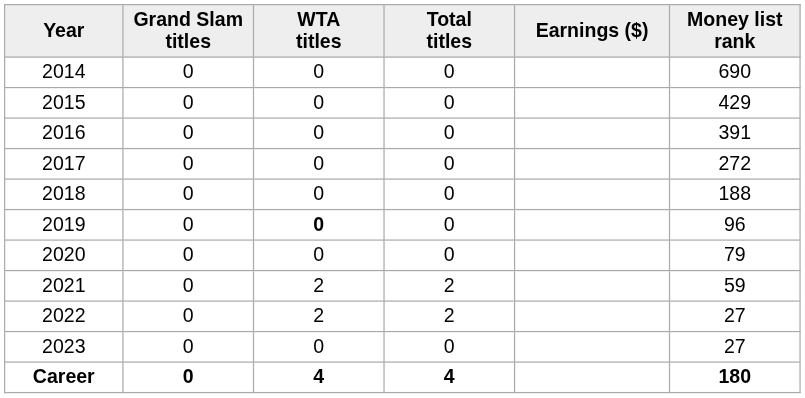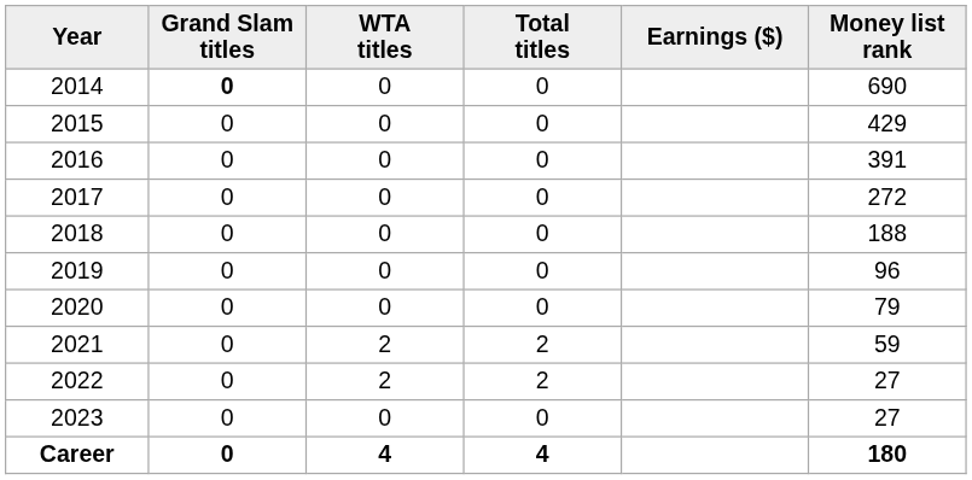2014 | column 2: normal -> bold
2019 | column 3: bold -> normal
